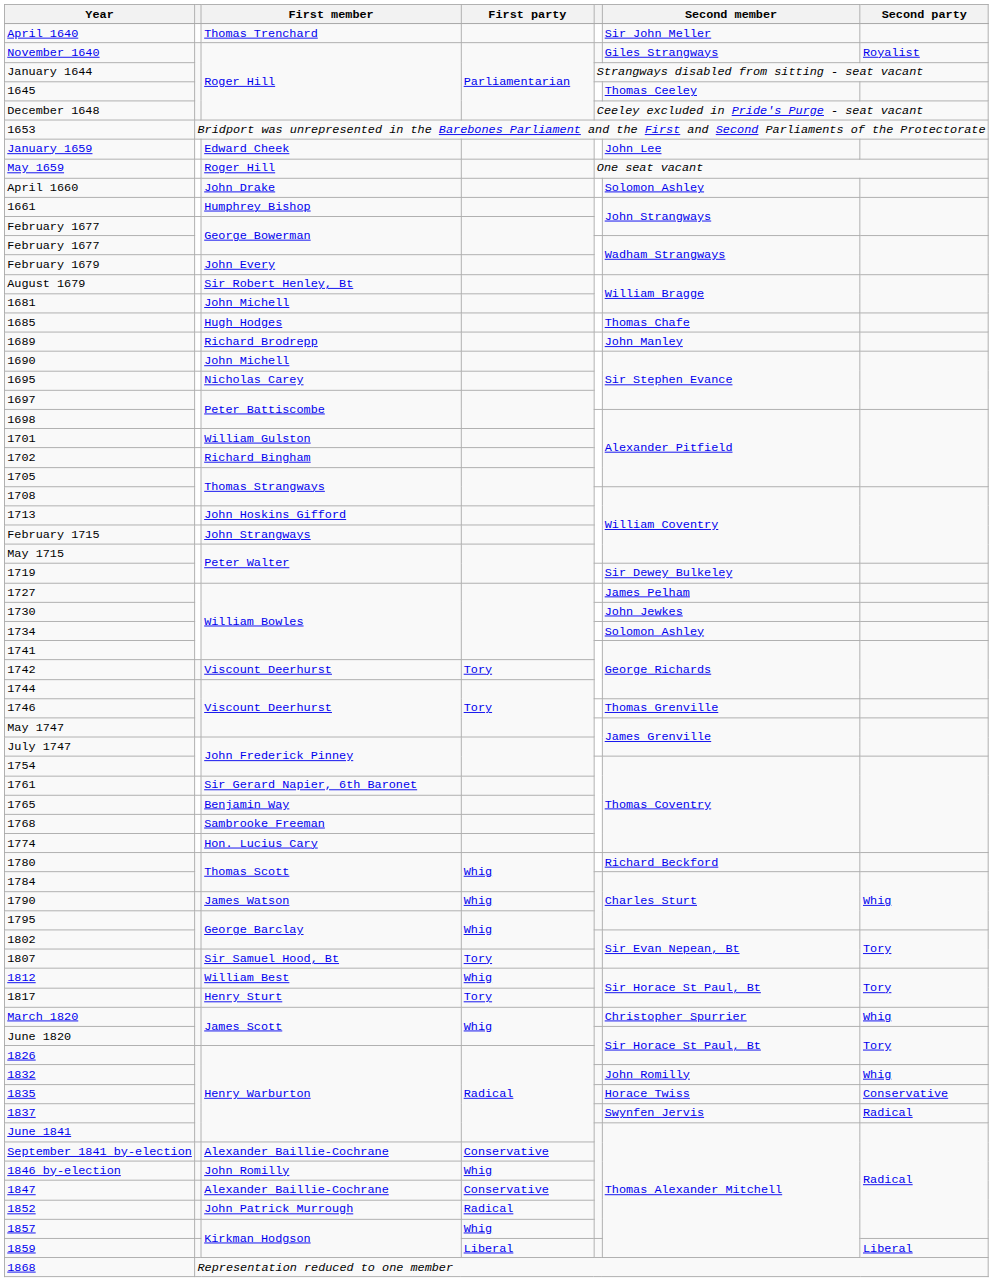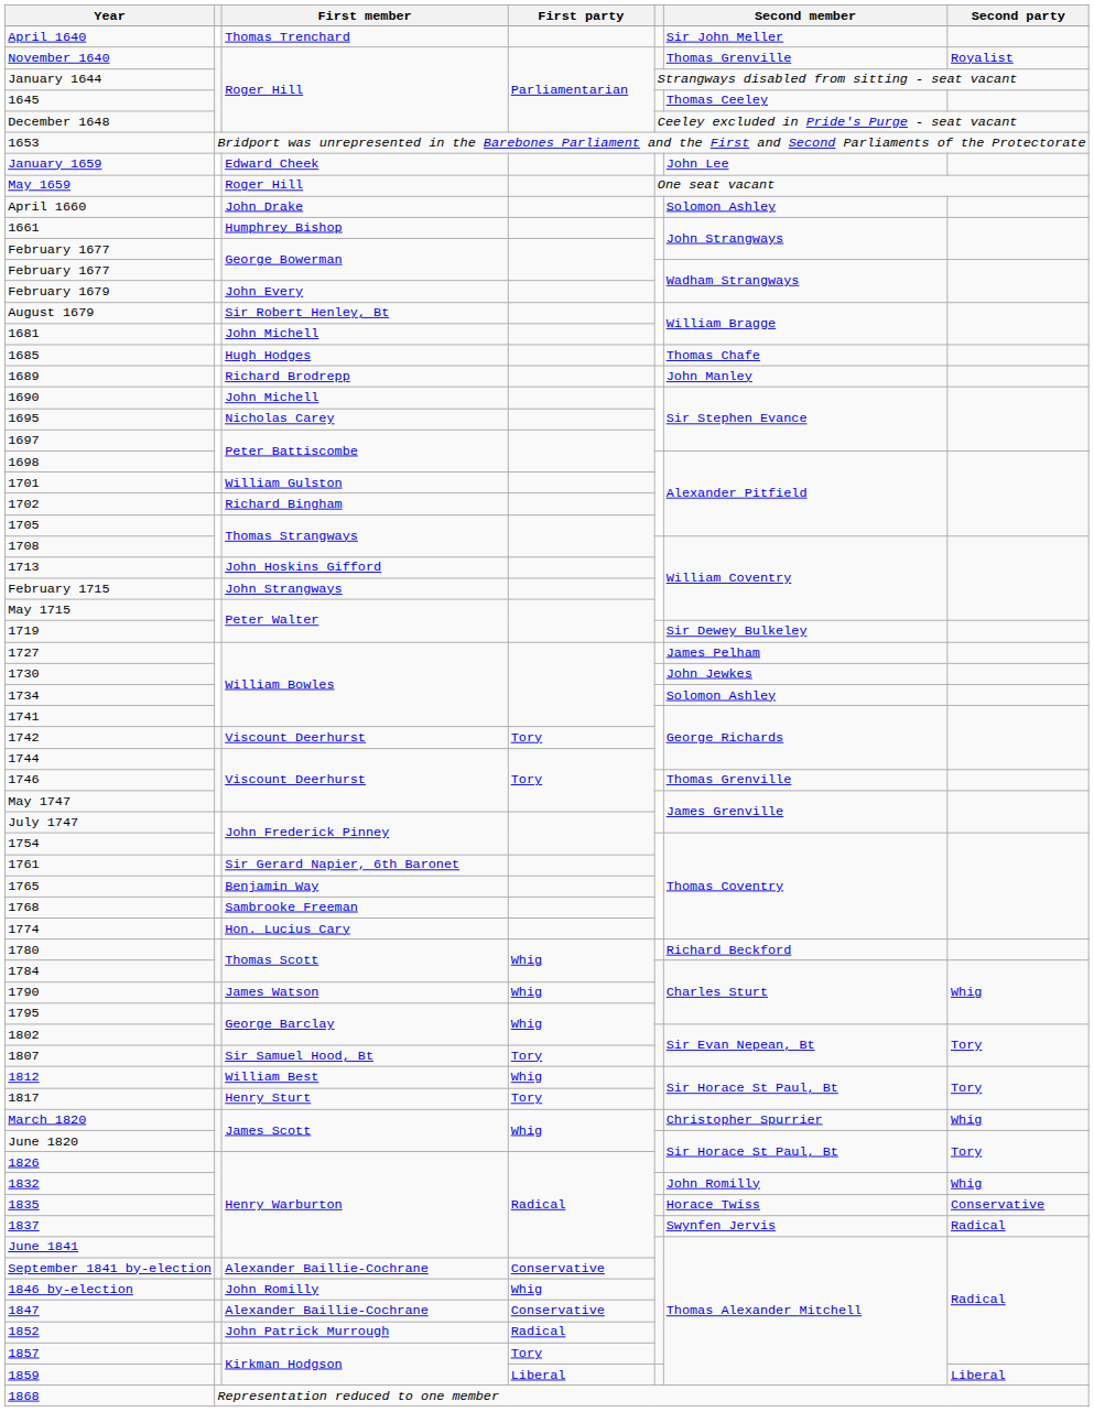November 1640 | Second member: Giles Strangways -> Thomas Grenville
1857 | First party: Whig -> Tory
